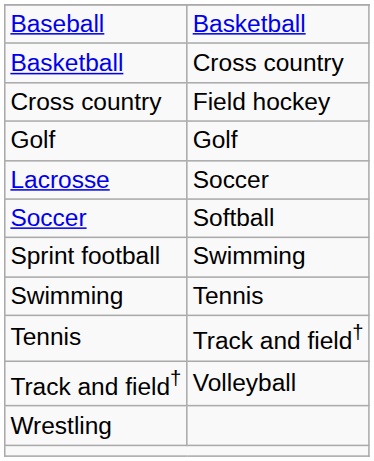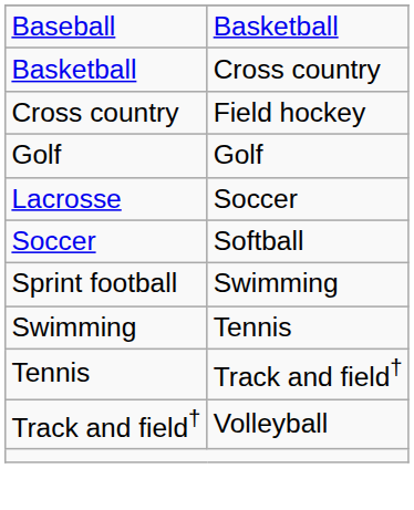- row: Wrestling
